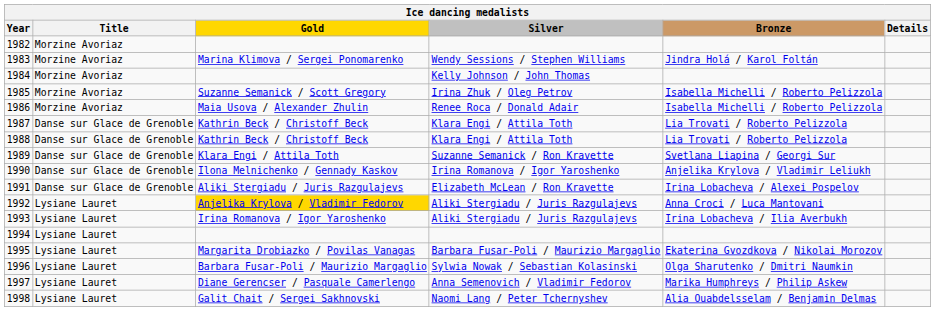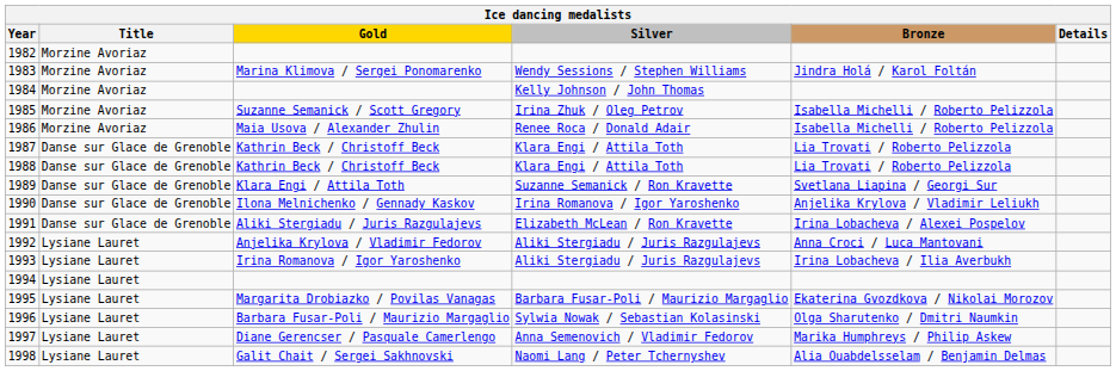1992 | Gold: gold background -> no background
